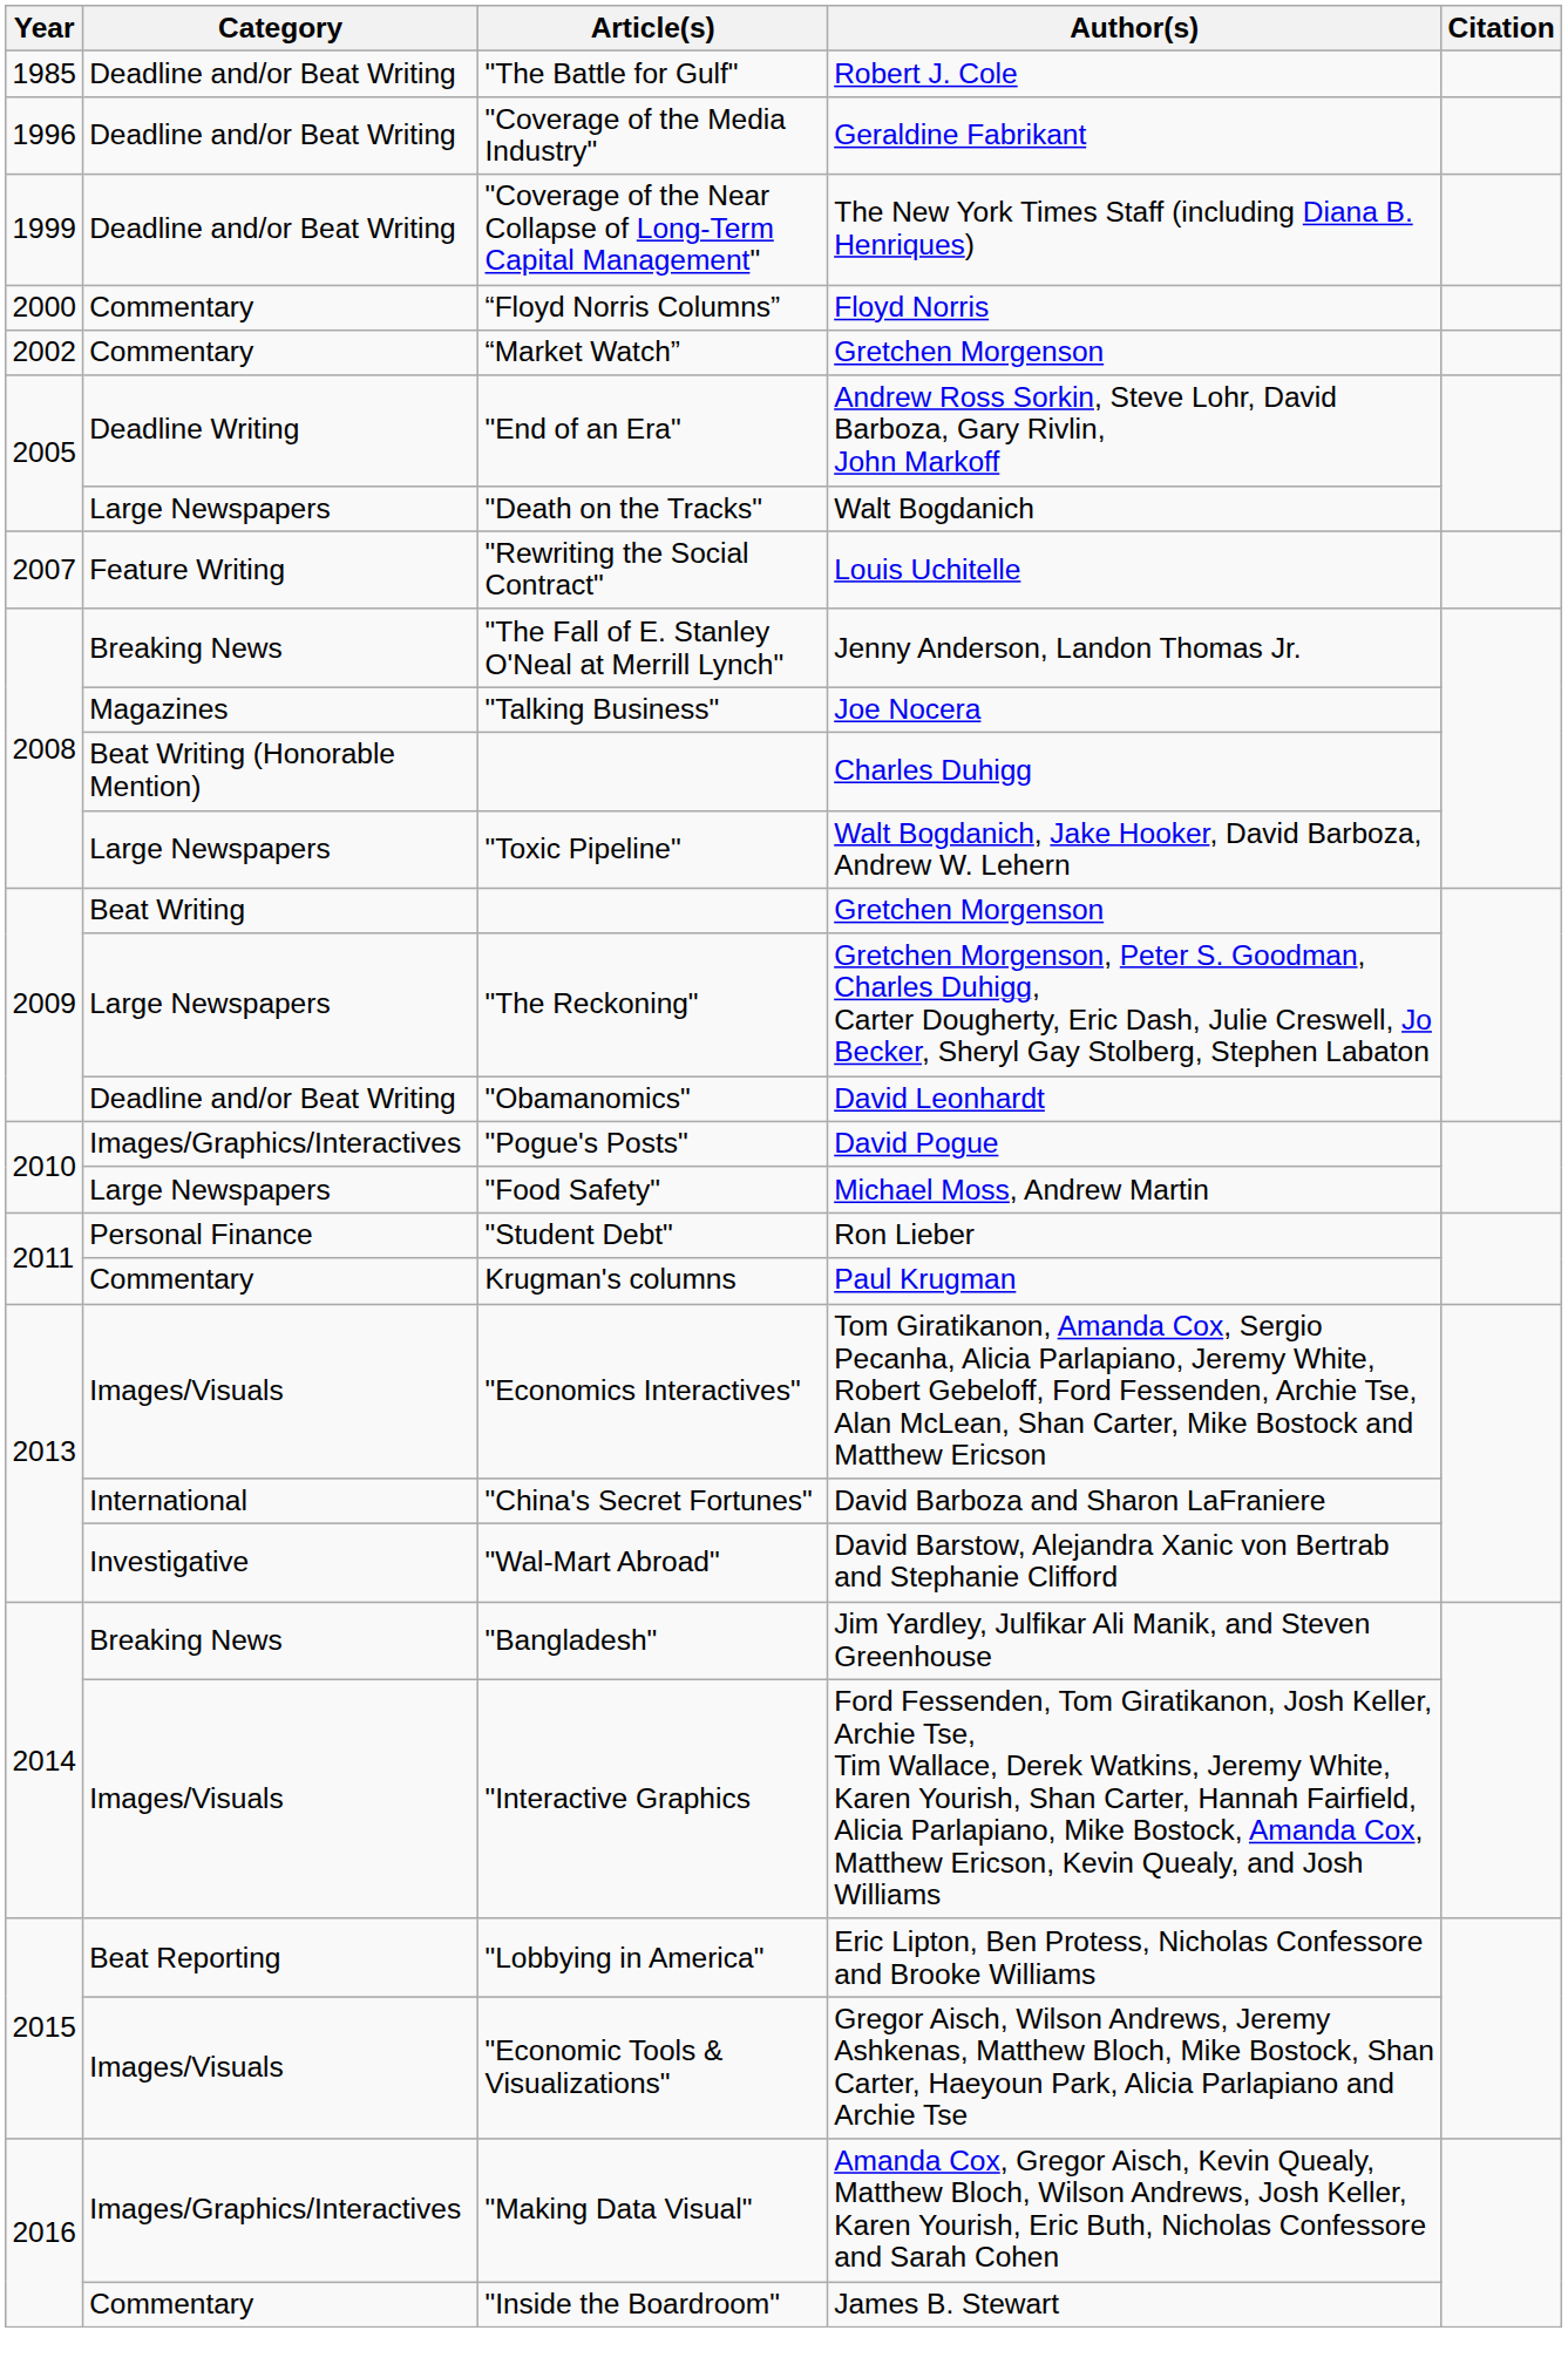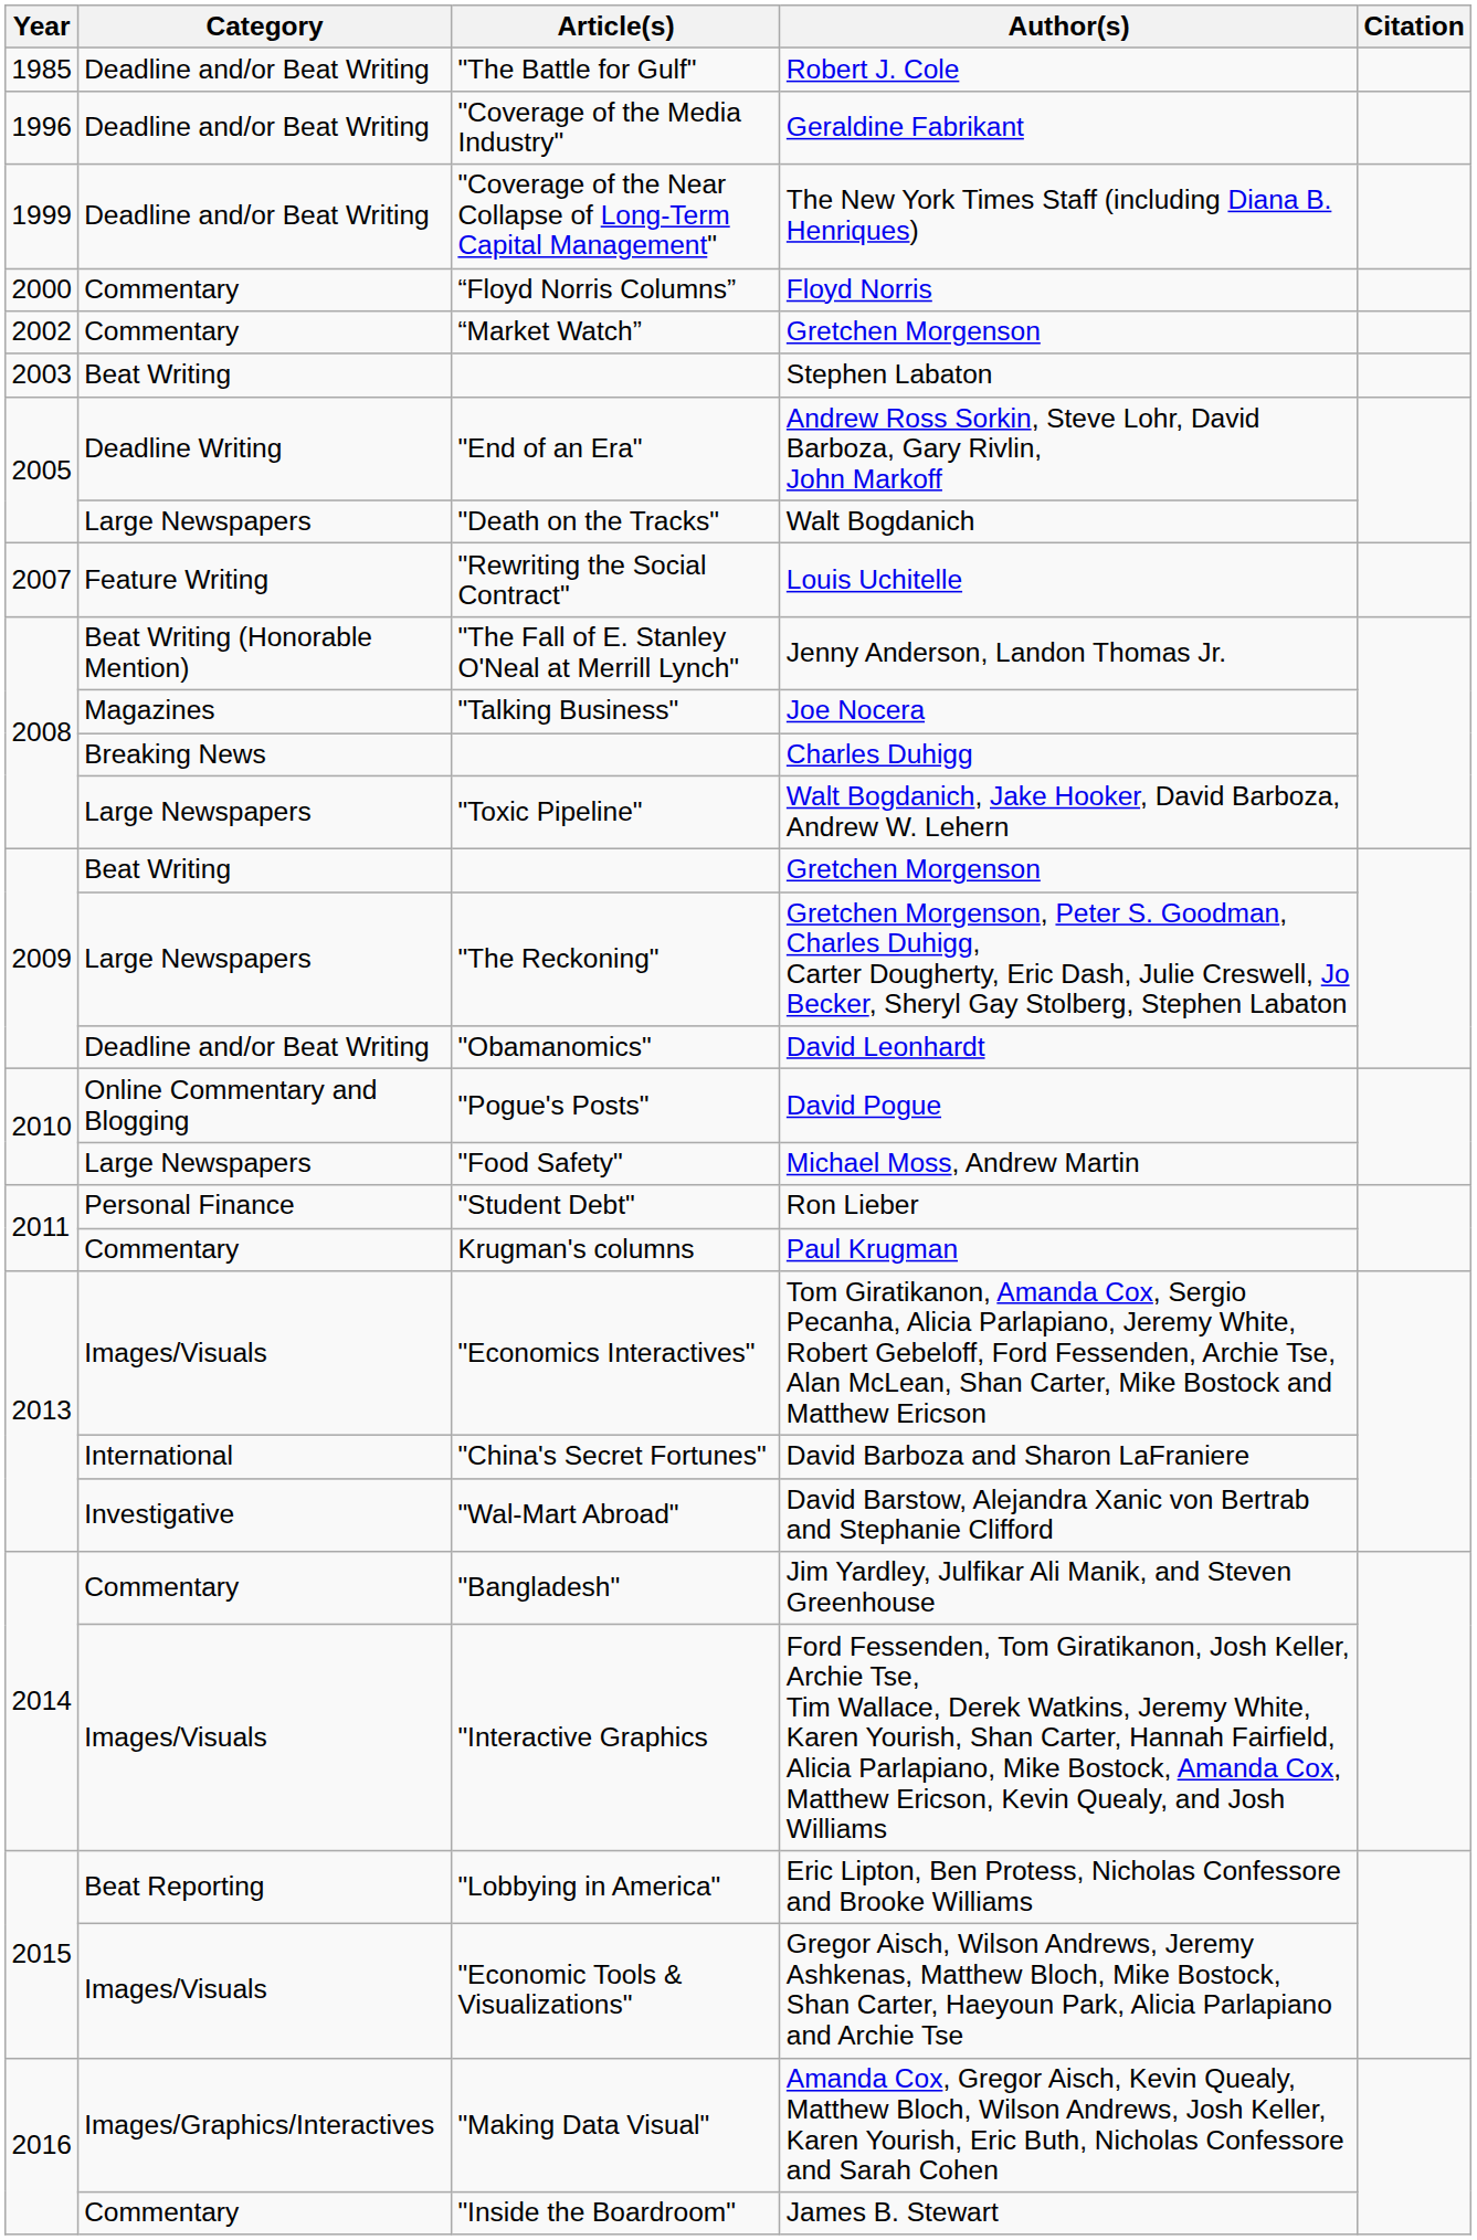+ row: 2003 | Beat Writing | Stephen Labaton
Jenny Anderson, Landon Thomas Jr. | Category: Breaking News -> Beat Writing (Honorable Mention)
Charles Duhigg | Category: Beat Writing (Honorable Mention) -> Breaking News
David Pogue | Category: Images/Graphics/Interactives -> Online Commentary and Blogging
Jim Yardley, Julfikar Ali Manik, and Steven Greenhouse | Category: Breaking News -> Commentary
